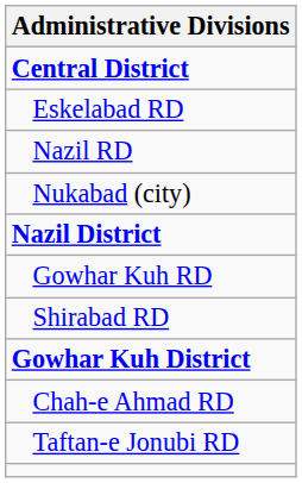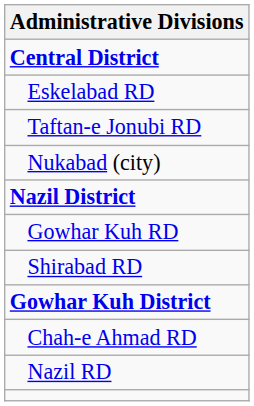row 4 | column 1: Nazil RD -> Taftan-e Jonubi RD
row 11 | column 1: Taftan-e Jonubi RD -> Nazil RD
